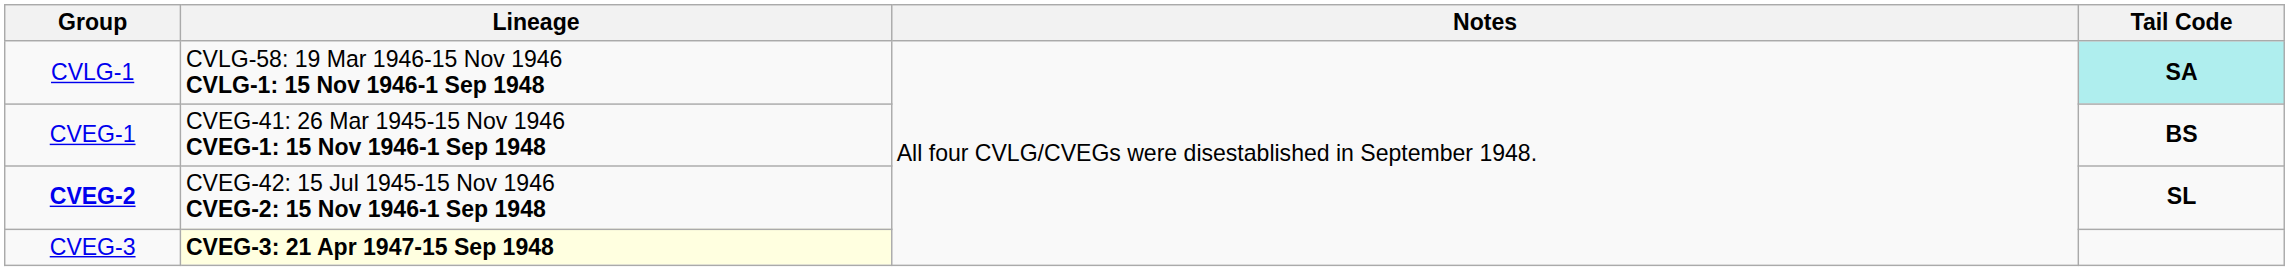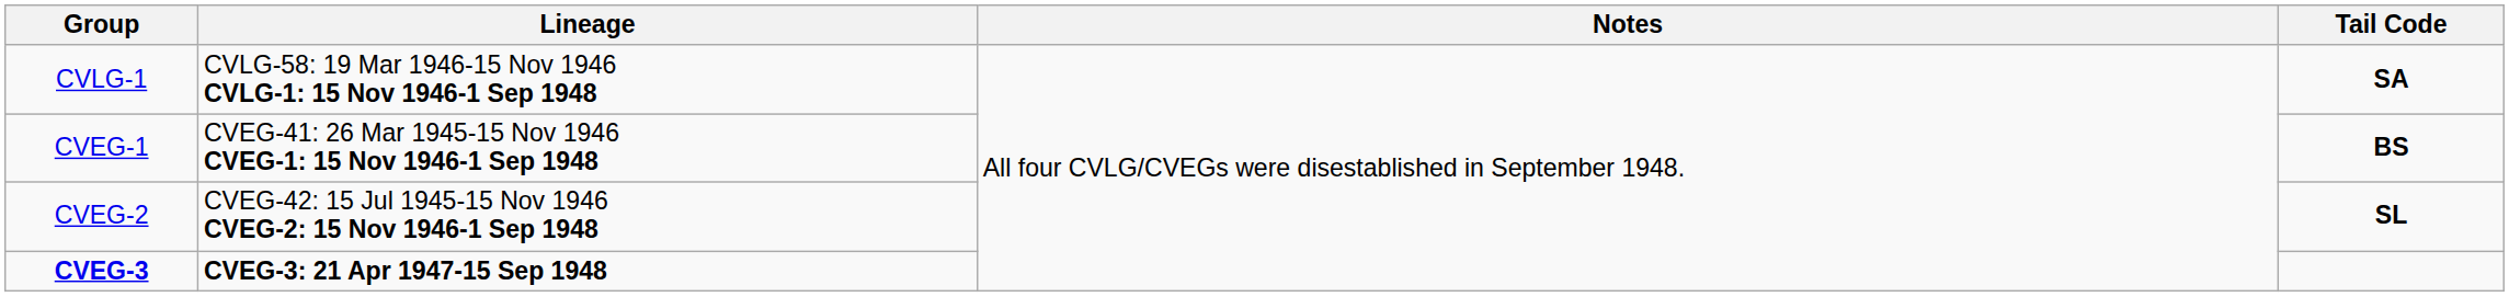row 2 | Tail Code: paleturquoise background -> no background
row 4 | Group: bold -> normal
row 5 | Group: normal -> bold
row 5 | Lineage: lightyellow background -> no background
